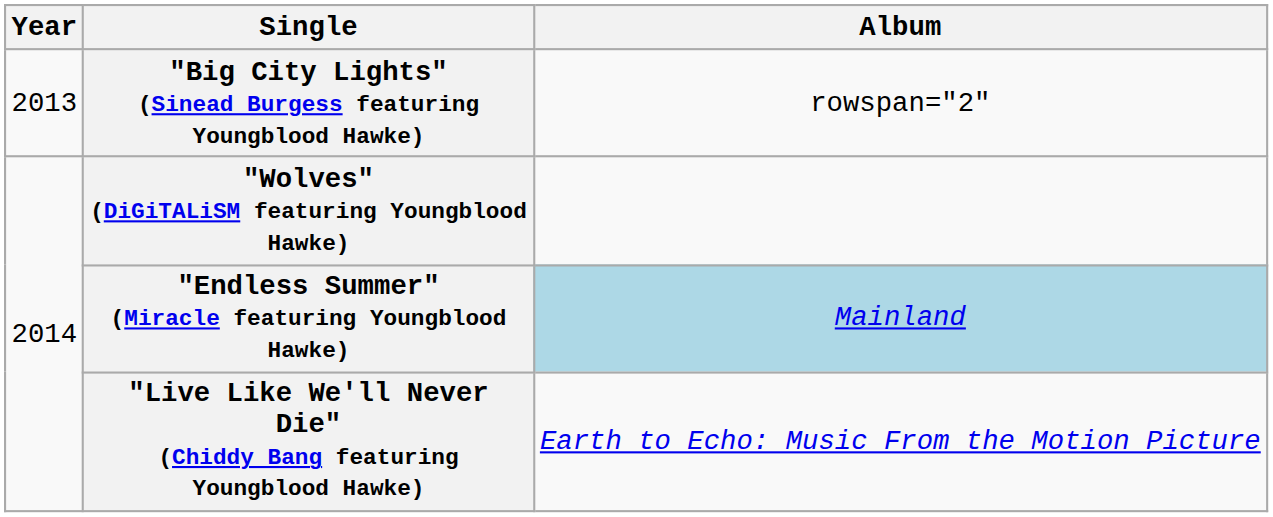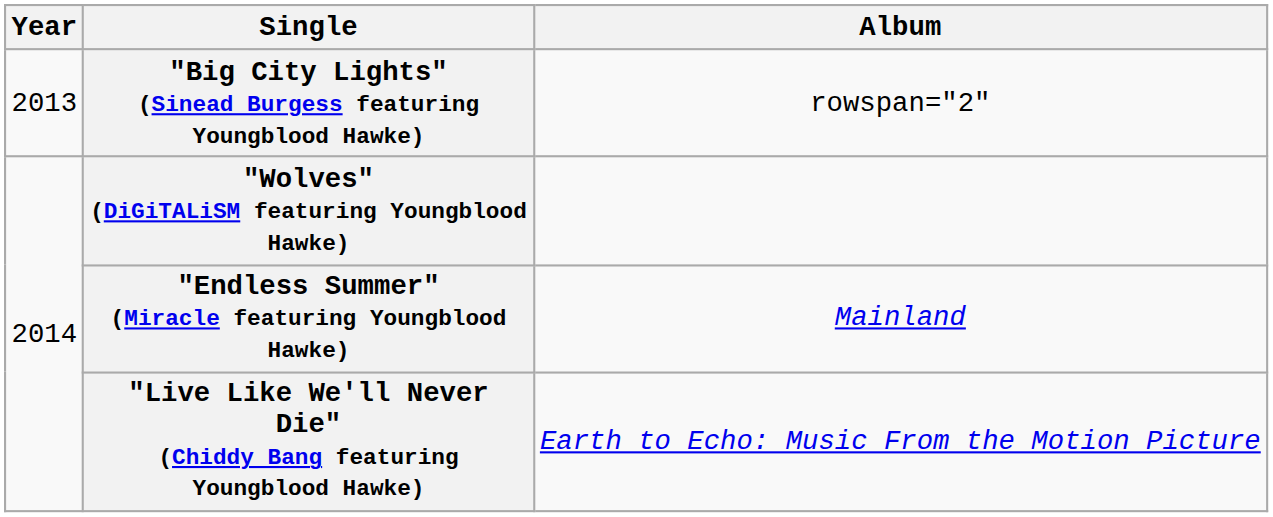"Endless Summer" (Miracle featuring Youngblood Hawke) | Album: lightblue background -> no background
